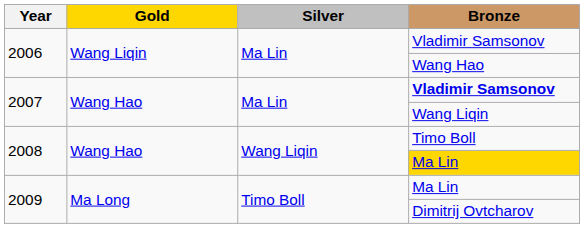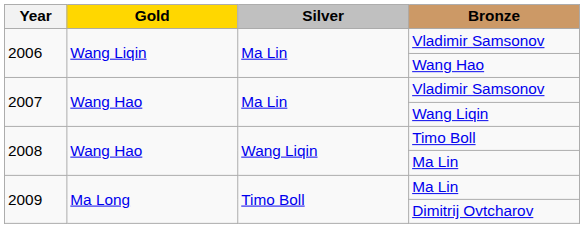2007 / Vladimir Samsonov | Bronze: bold -> normal
2008 / Ma Lin | Bronze: gold background -> no background
